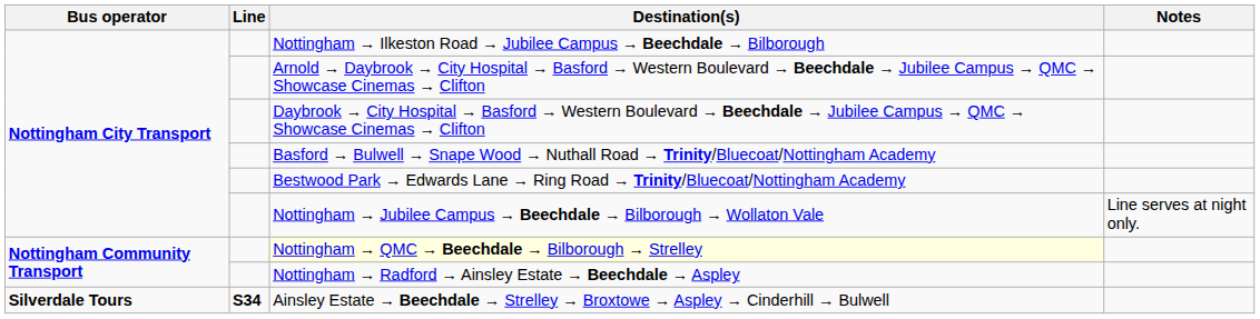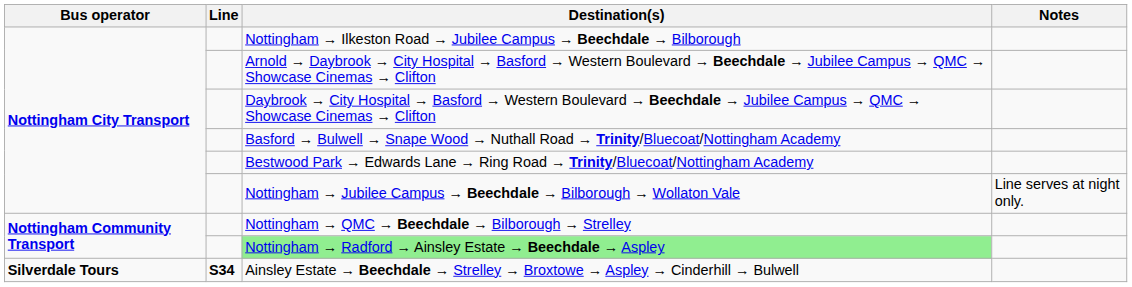Nottingham → QMC → Beechdale → Bilborough → Strelley | Destination(s): lightyellow background -> no background
Nottingham → Radford → Ainsley Estate → Beechdale → Aspley | Destination(s): no background -> lightgreen background
